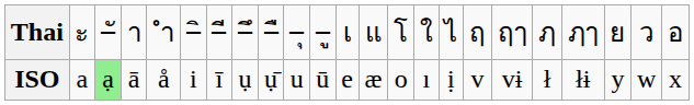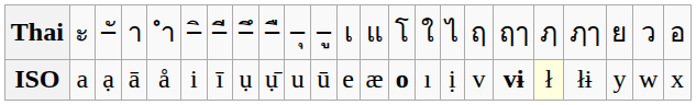ISO | column 3: lightgreen background -> no background
ISO | column 14: normal -> bold
ISO | column 18: normal -> bold
ISO | column 19: no background -> lightyellow background
